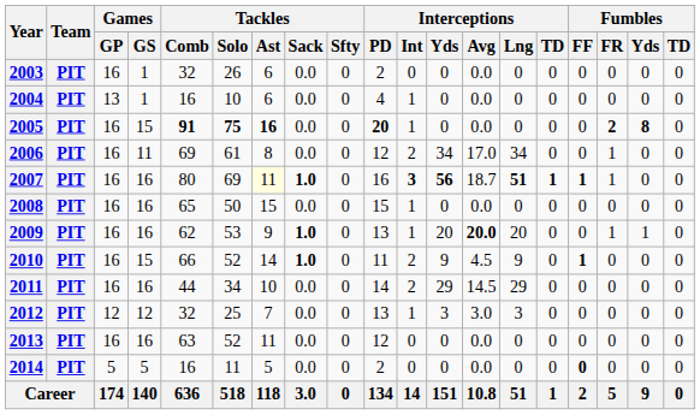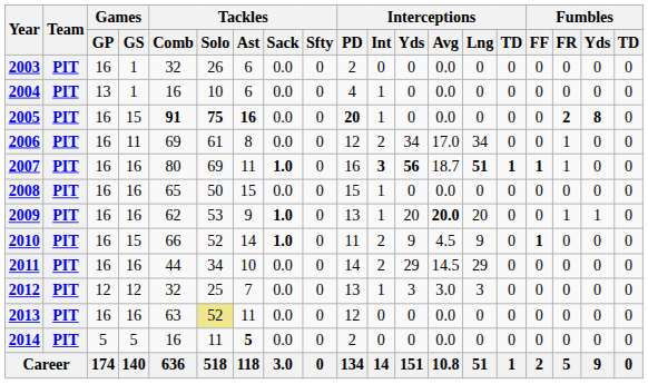2007 | Tackles / Ast: lightyellow background -> no background
2013 | Tackles / Solo: no background -> khaki background
2014 | Tackles / Ast: normal -> bold
2014 | Fumbles / FF: bold -> normal
